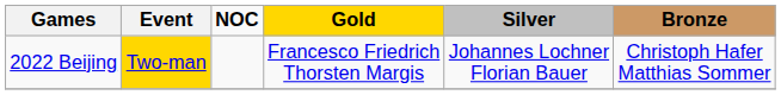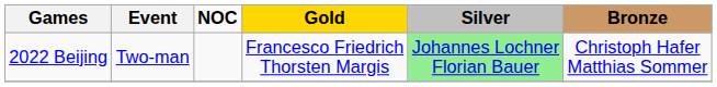2022 Beijing | Event: gold background -> no background
2022 Beijing | Silver: no background -> lightgreen background
